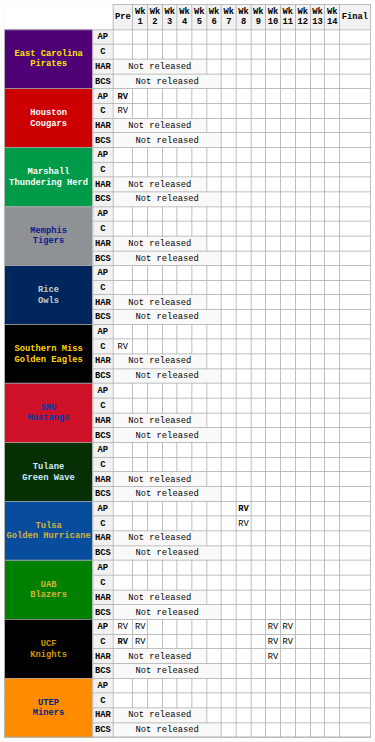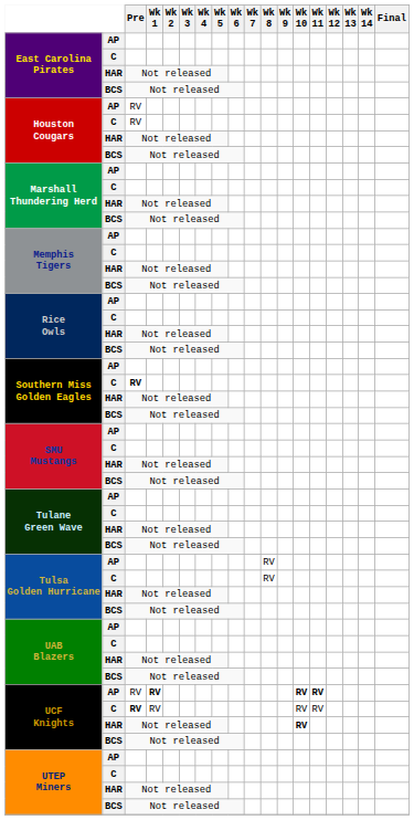Houston Cougars / AP | Pre: bold -> normal
Southern Miss Golden Eagles / C | Pre: normal -> bold
Tulsa Golden Hurricane / AP | Wk 8: bold -> normal
UCF Knights / AP | Wk 1: normal -> bold
UCF Knights / AP | Wk 10: normal -> bold
UCF Knights / AP | Wk 11: normal -> bold
UCF Knights / HAR | Wk 10: normal -> bold
